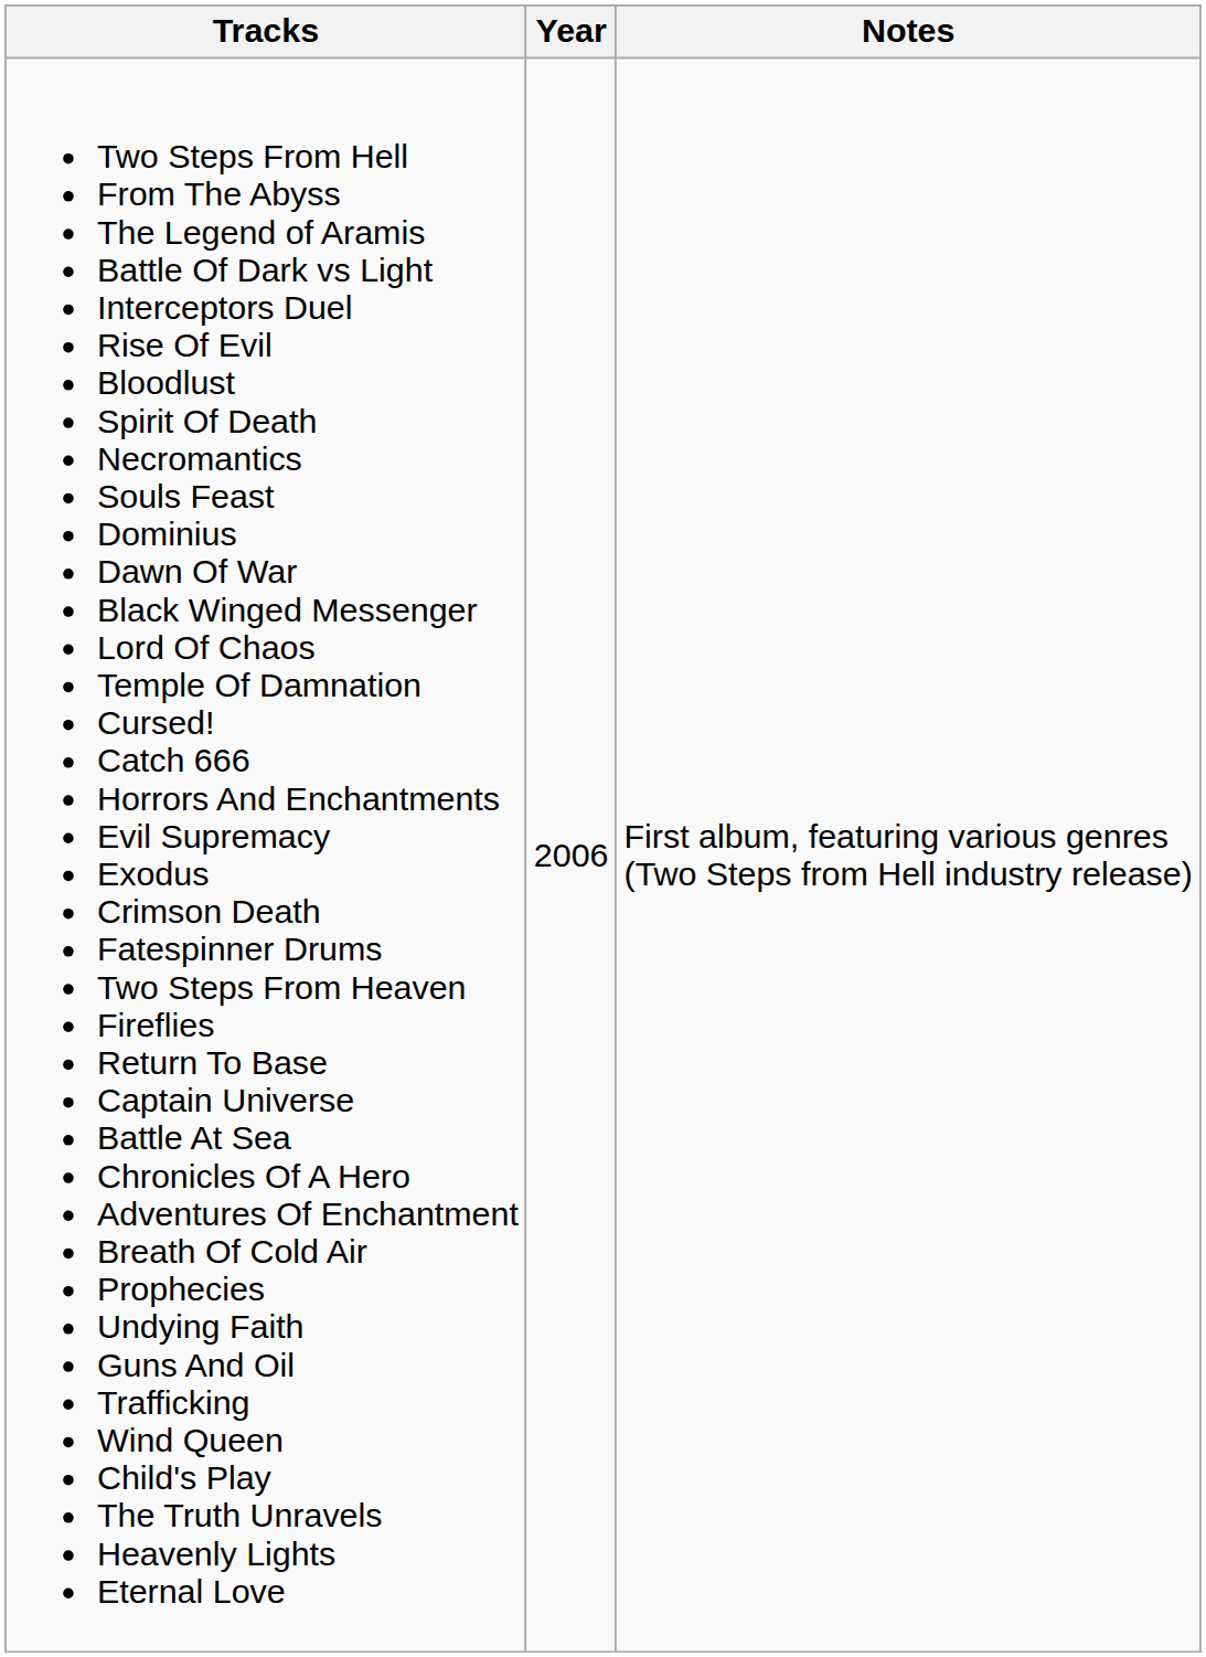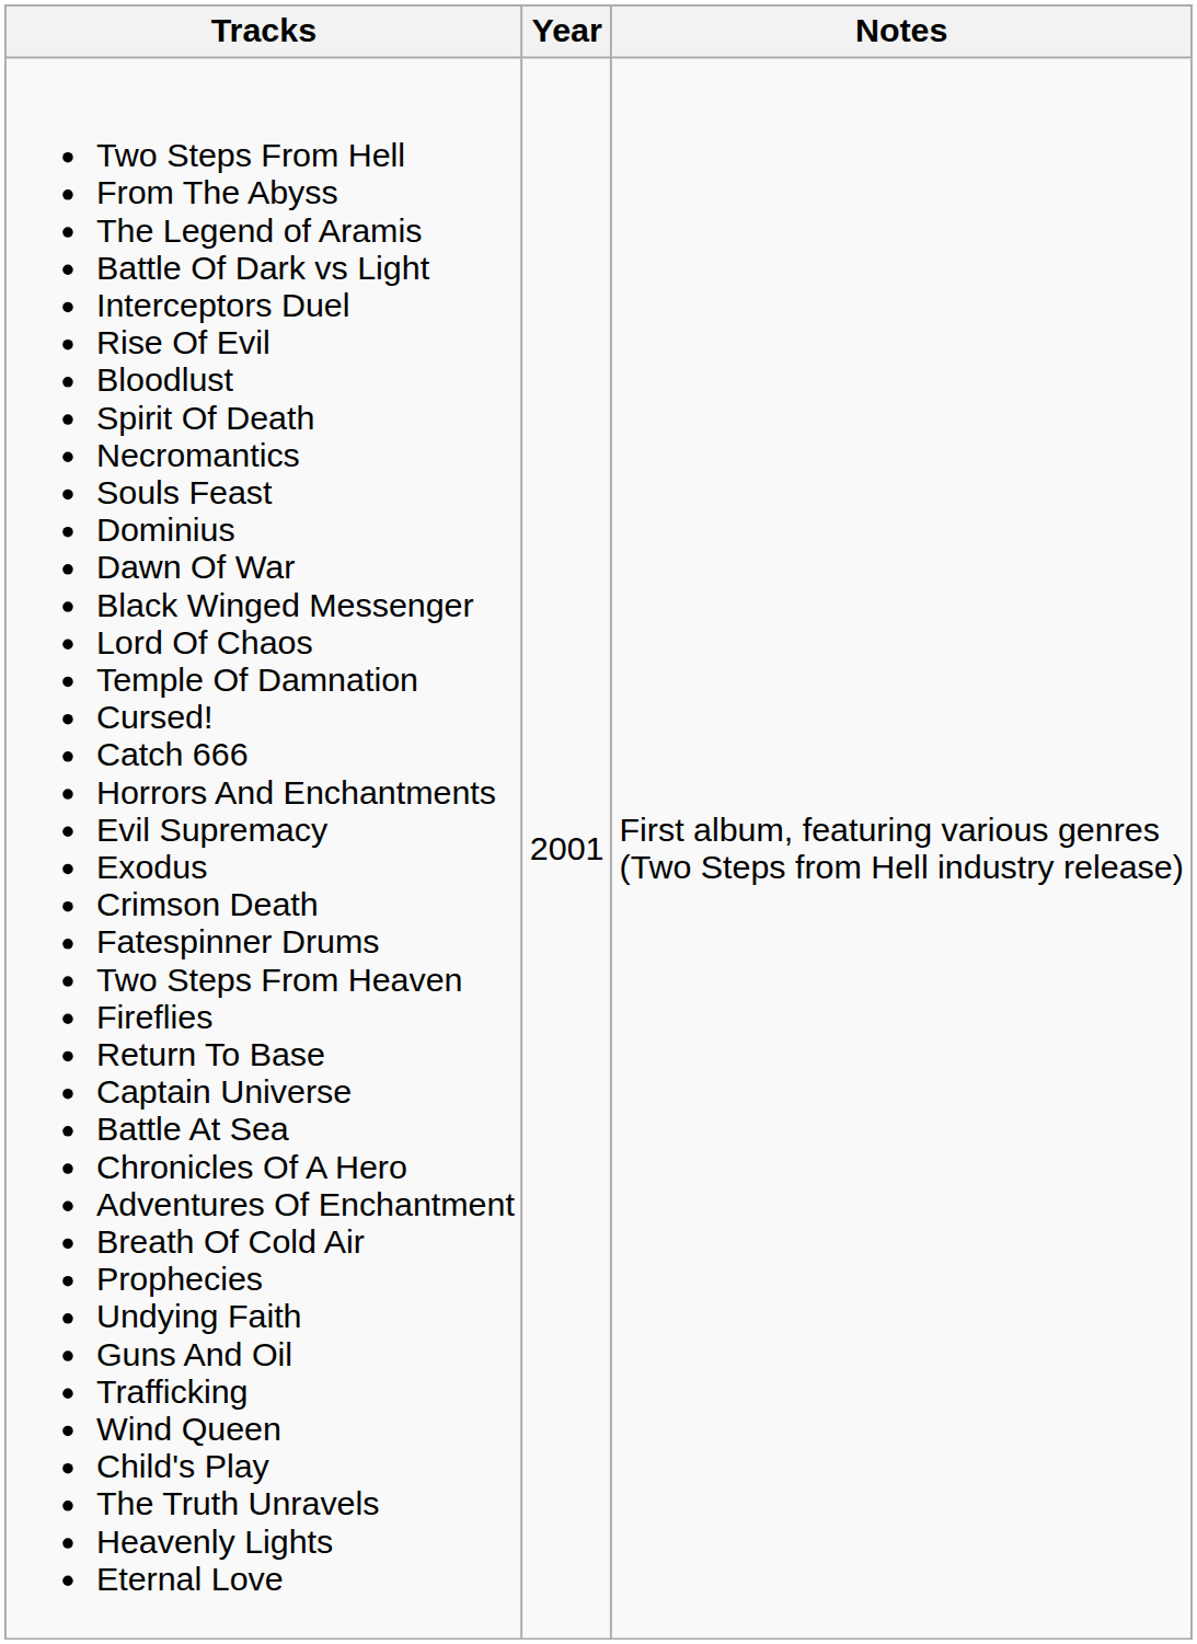row 2 | Year: 2006 -> 2001
